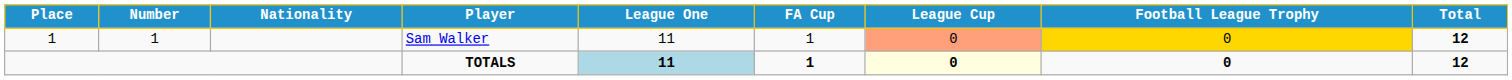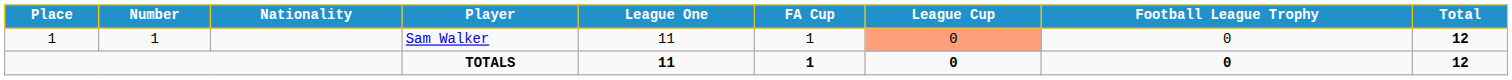Sam Walker | Football League Trophy: gold background -> no background
TOTALS | League One: lightblue background -> no background
TOTALS | League Cup: lightyellow background -> no background
